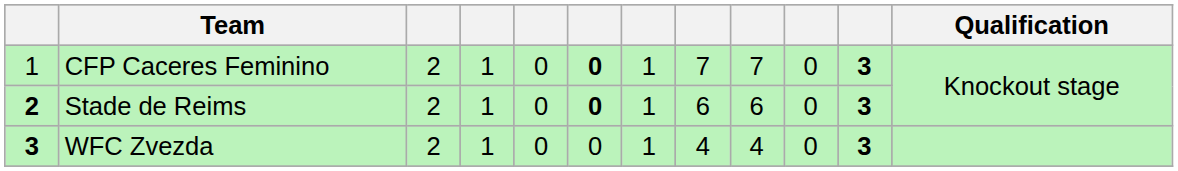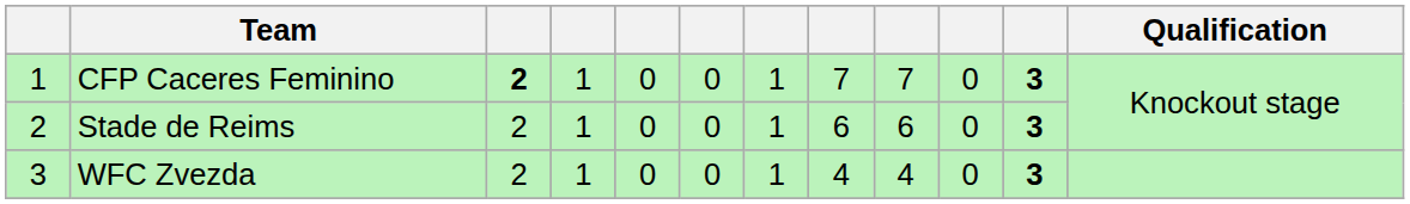CFP Caceres Feminino | column 3: normal -> bold
CFP Caceres Feminino | column 6: bold -> normal
Stade de Reims | column 1: bold -> normal
Stade de Reims | column 6: bold -> normal
WFC Zvezda | column 1: bold -> normal
